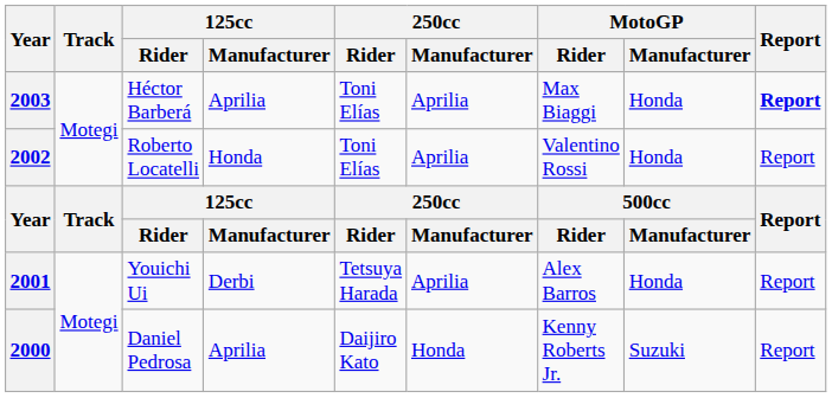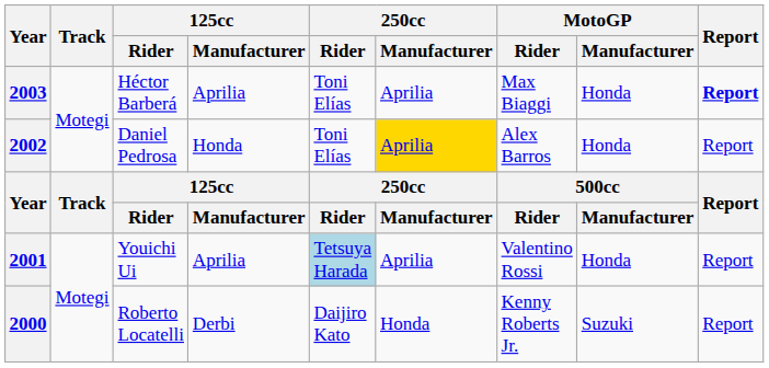2002 | 125cc / Rider: Roberto Locatelli -> Daniel Pedrosa
2002 | 250cc / Manufacturer: no background -> gold background
2002 | MotoGP / Rider: Valentino Rossi -> Alex Barros
2001 | 125cc / Manufacturer: Derbi -> Aprilia
2001 | 250cc / Rider: no background -> lightblue background
2001 | MotoGP / Rider: Alex Barros -> Valentino Rossi
2000 | 125cc / Rider: Daniel Pedrosa -> Roberto Locatelli
2000 | 125cc / Manufacturer: Aprilia -> Derbi
